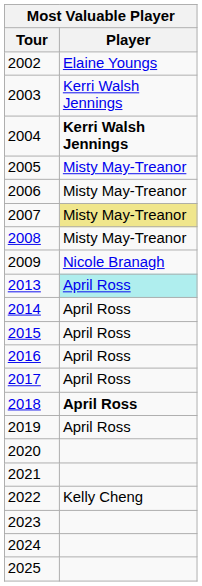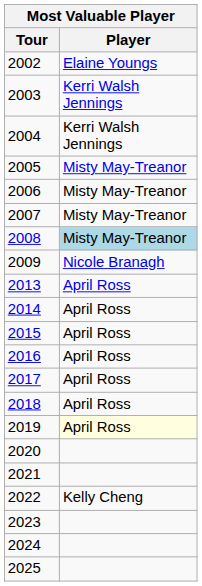2004 | Player: bold -> normal
2007 | Player: khaki background -> no background
2008 | Player: no background -> lightblue background
2013 | Player: paleturquoise background -> no background
2018 | Player: bold -> normal
2019 | Player: no background -> lightyellow background
